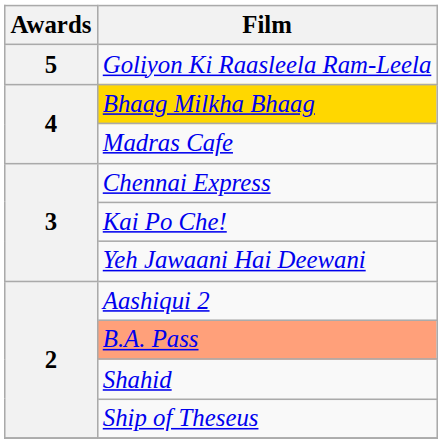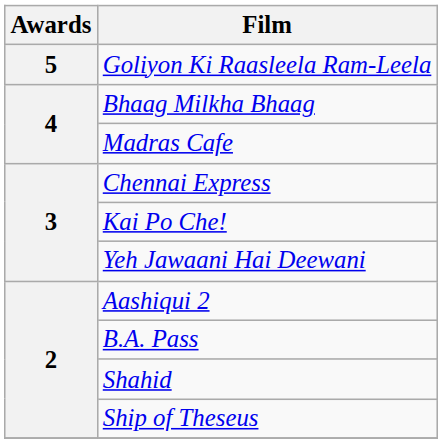Bhaag Milkha Bhaag | Film: gold background -> no background
B.A. Pass | Film: lightsalmon background -> no background
